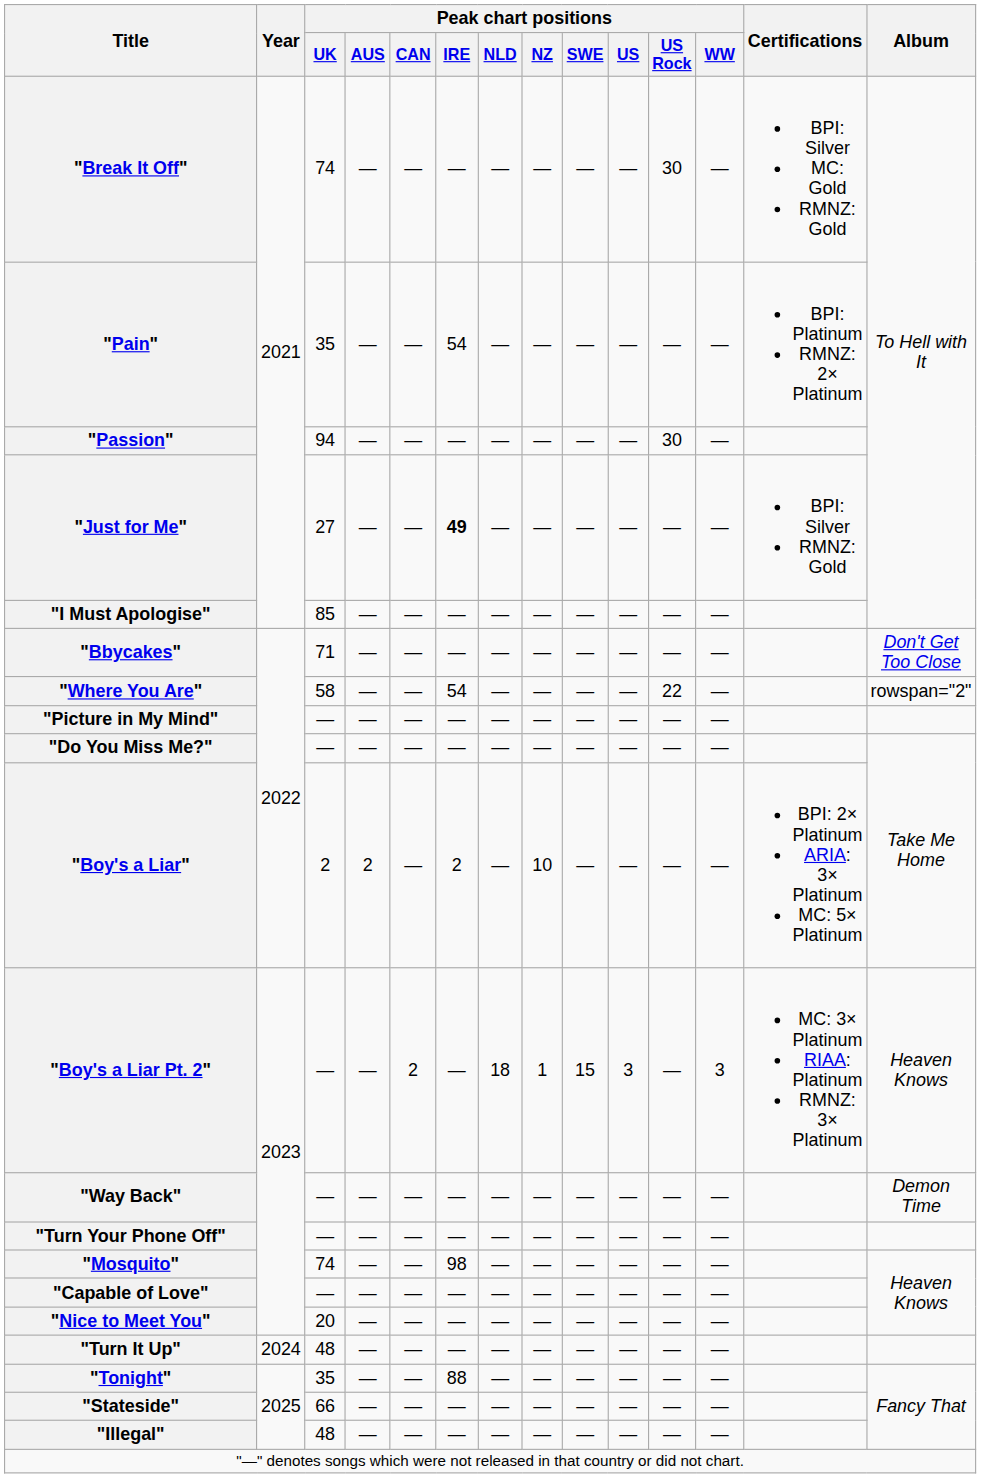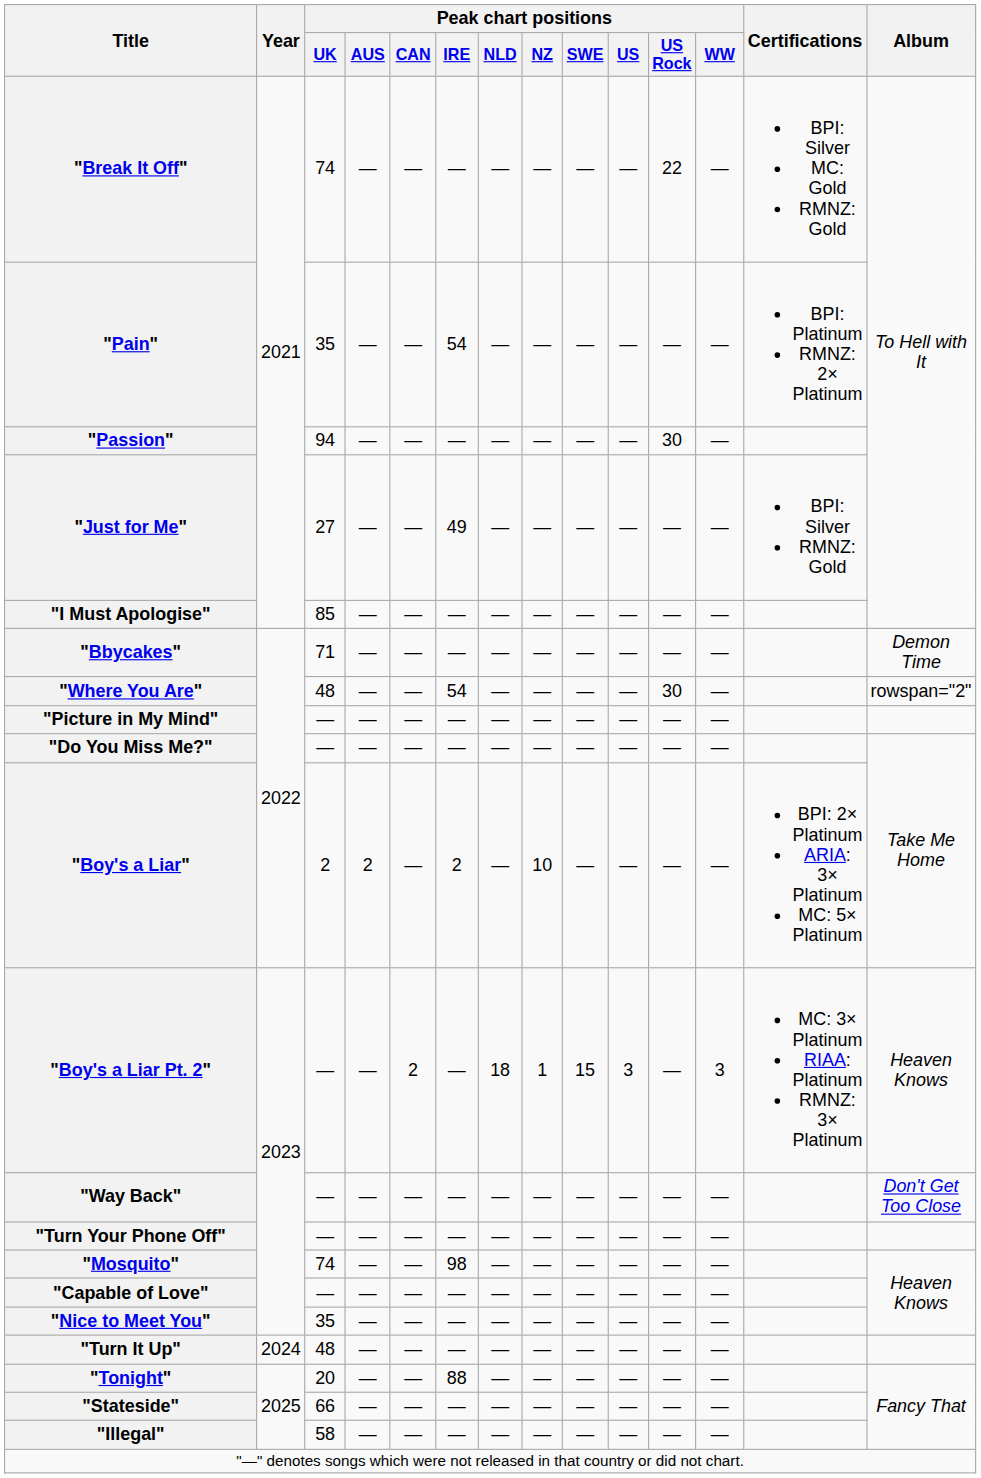"Break It Off" | Peak chart positions / US Rock: 30 -> 22
"Just for Me" | Peak chart positions / IRE: bold -> normal
"Bbycakes" | Album: Don't Get Too Close -> Demon Time
"Where You Are" | Peak chart positions / UK: 58 -> 48
"Where You Are" | Peak chart positions / US Rock: 22 -> 30
"Way Back" | Album: Demon Time -> Don't Get Too Close
"Nice to Meet You" | Peak chart positions / UK: 20 -> 35
"Tonight" | Peak chart positions / UK: 35 -> 20
"Illegal" | Peak chart positions / UK: 48 -> 58
